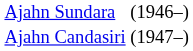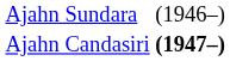Ajahn Candasiri | column 2: normal -> bold
